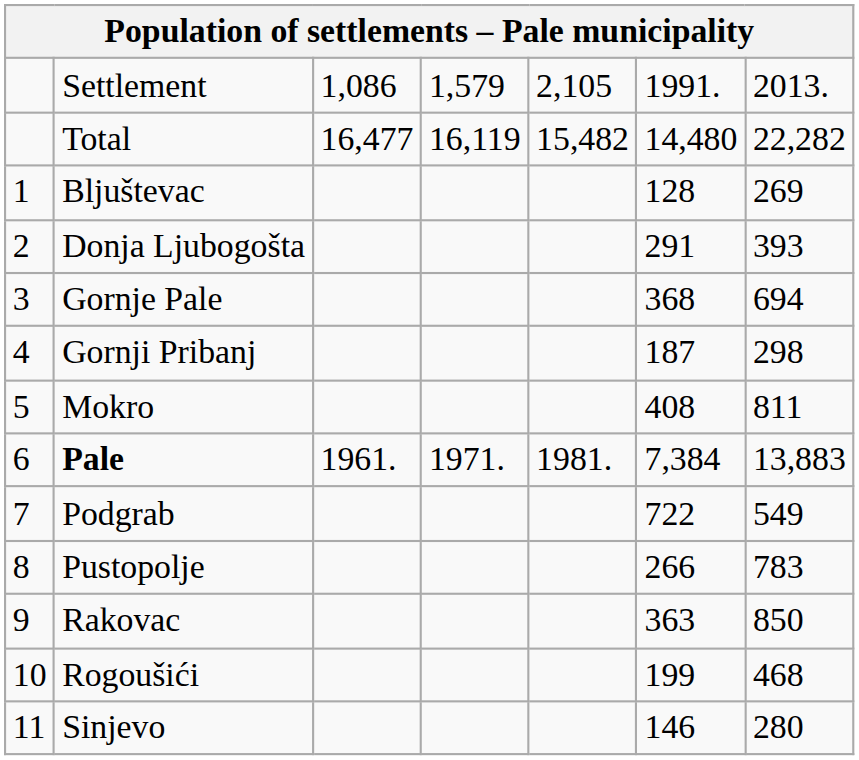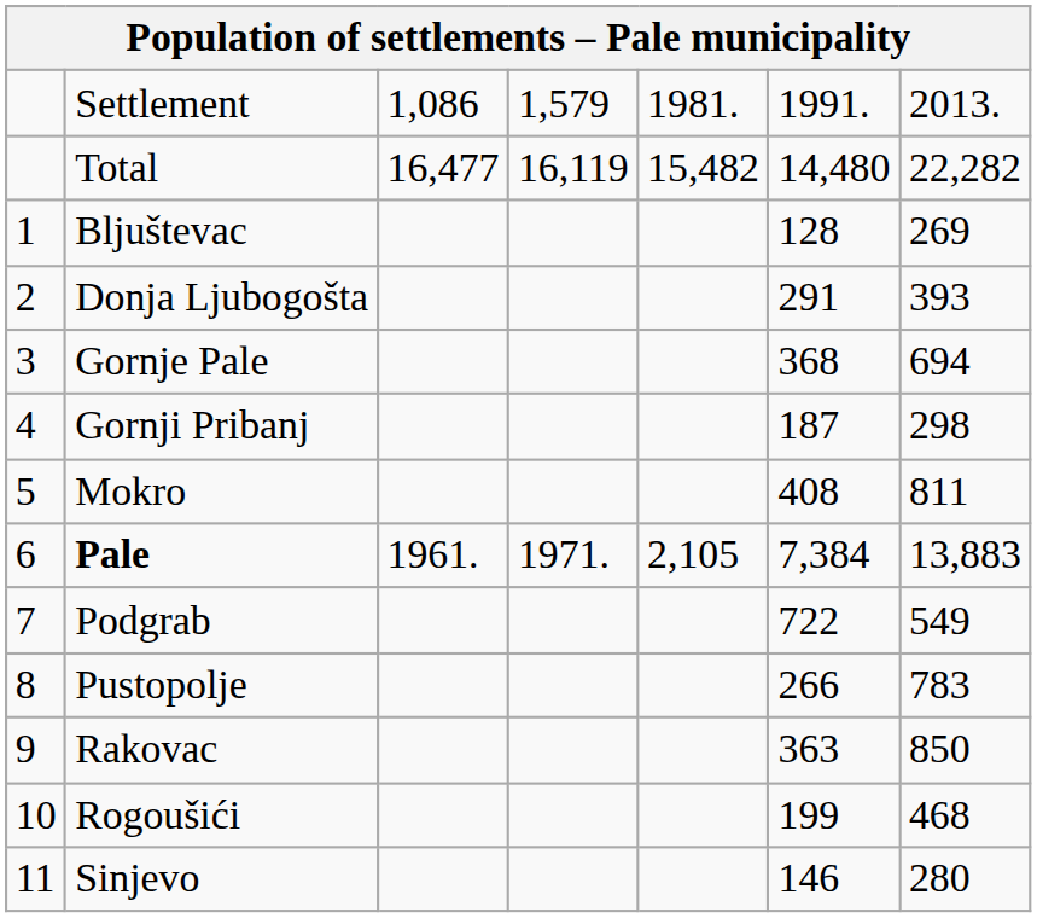Settlement | column 5: 2,105 -> 1981.
Pale | column 5: 1981. -> 2,105
